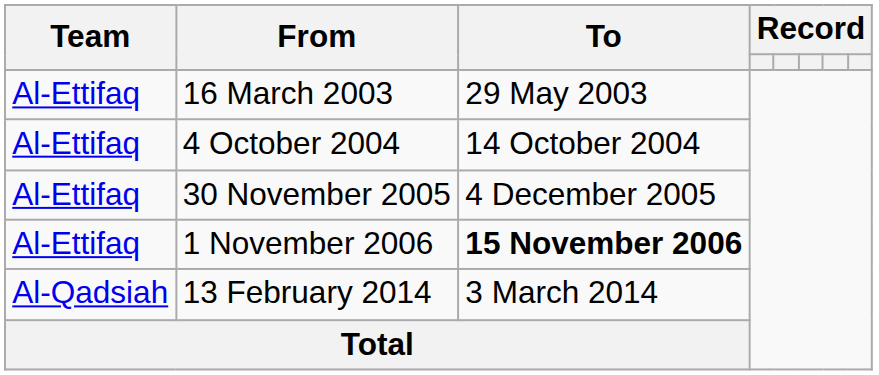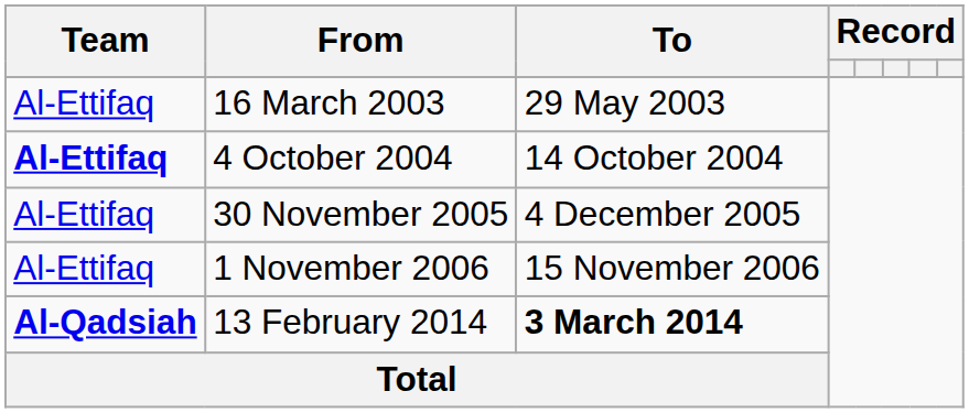4 October 2004 | Team: normal -> bold
1 November 2006 | To: bold -> normal
13 February 2014 | Team: normal -> bold
13 February 2014 | To: normal -> bold
